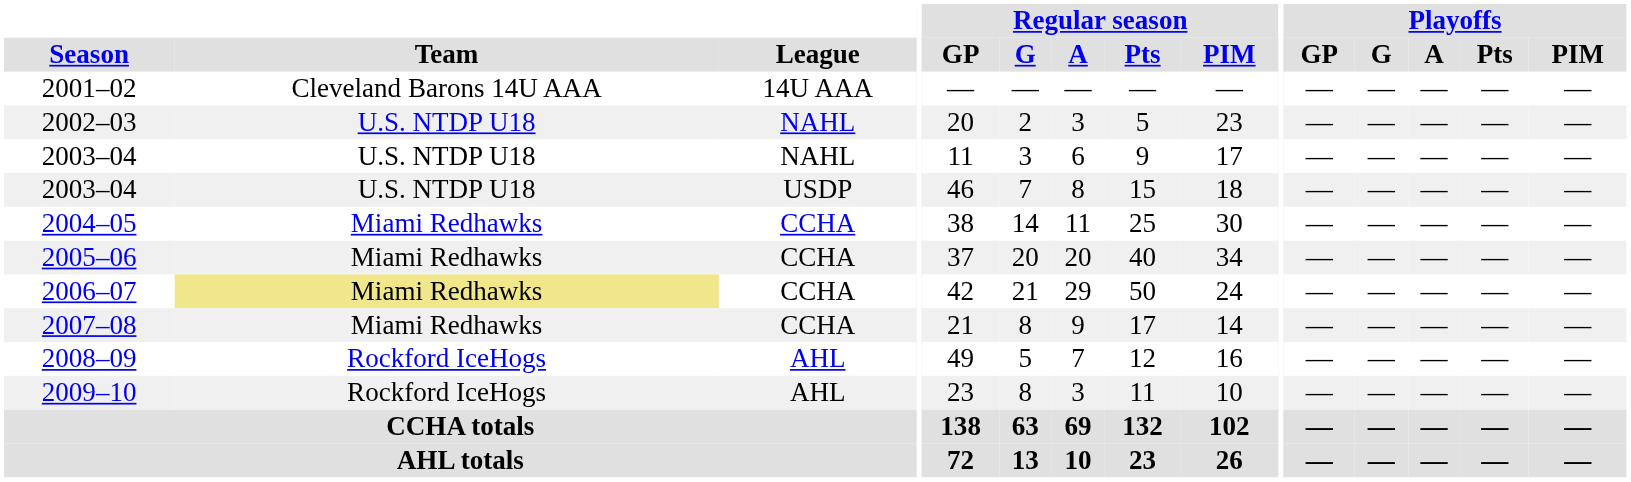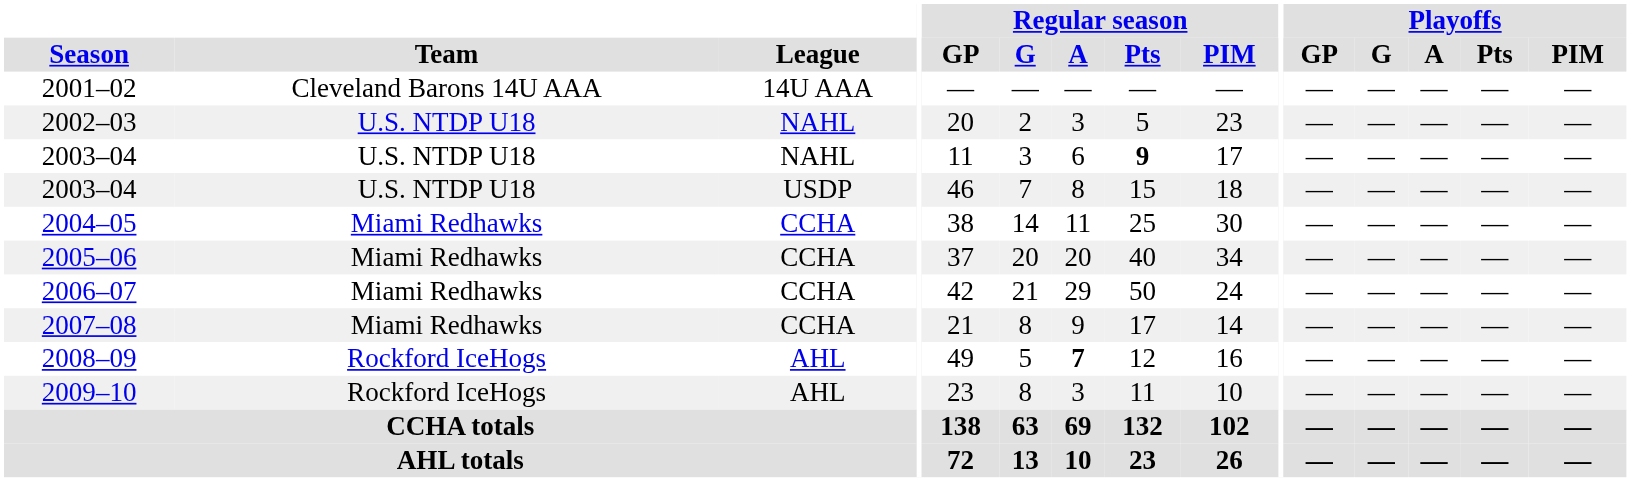2003–04 / NAHL | Regular season / Pts: normal -> bold
2006–07 | Team: khaki background -> no background
2008–09 | Regular season / A: normal -> bold
